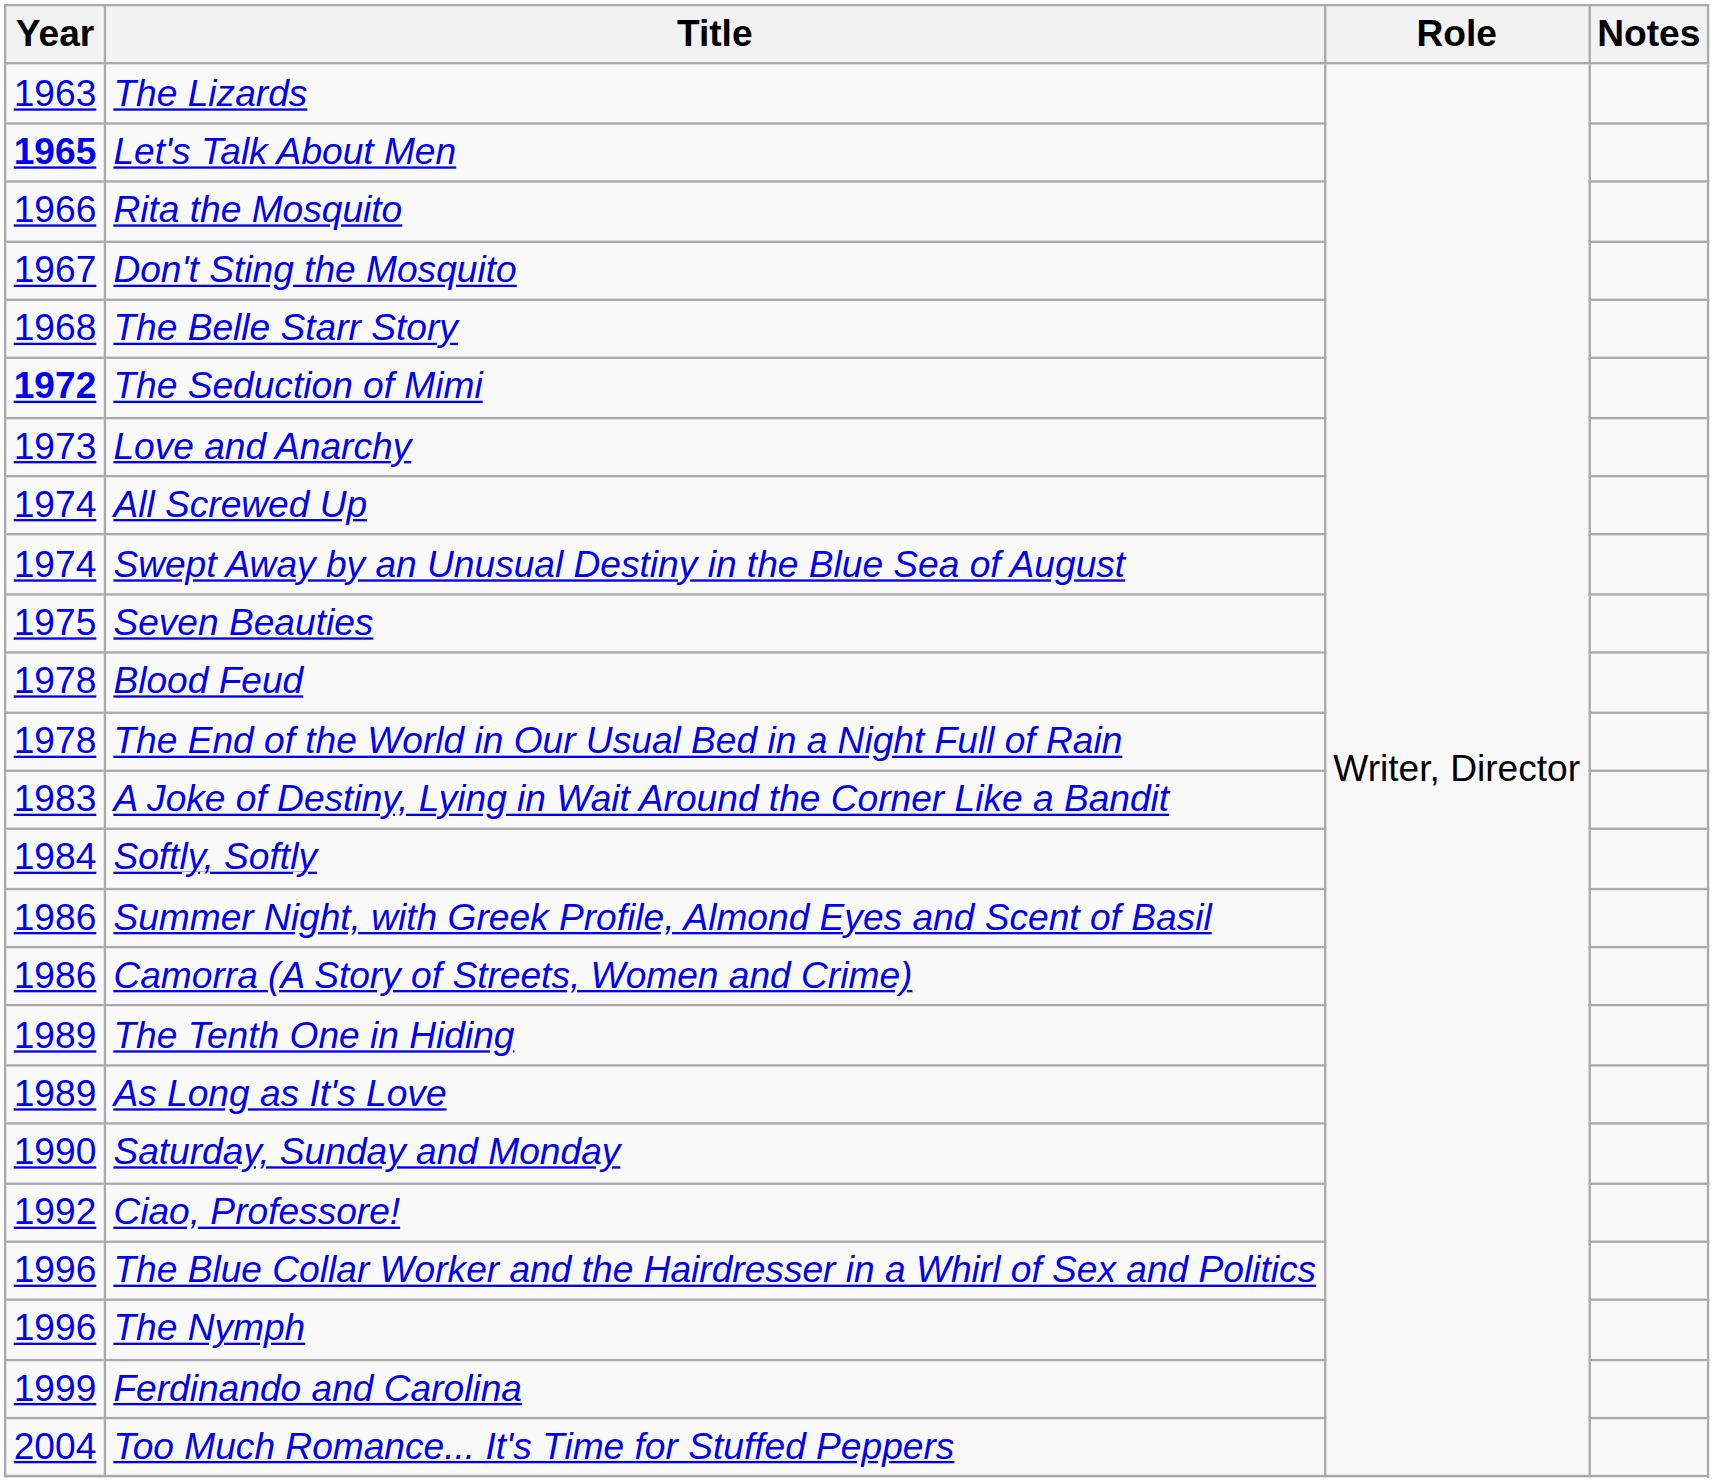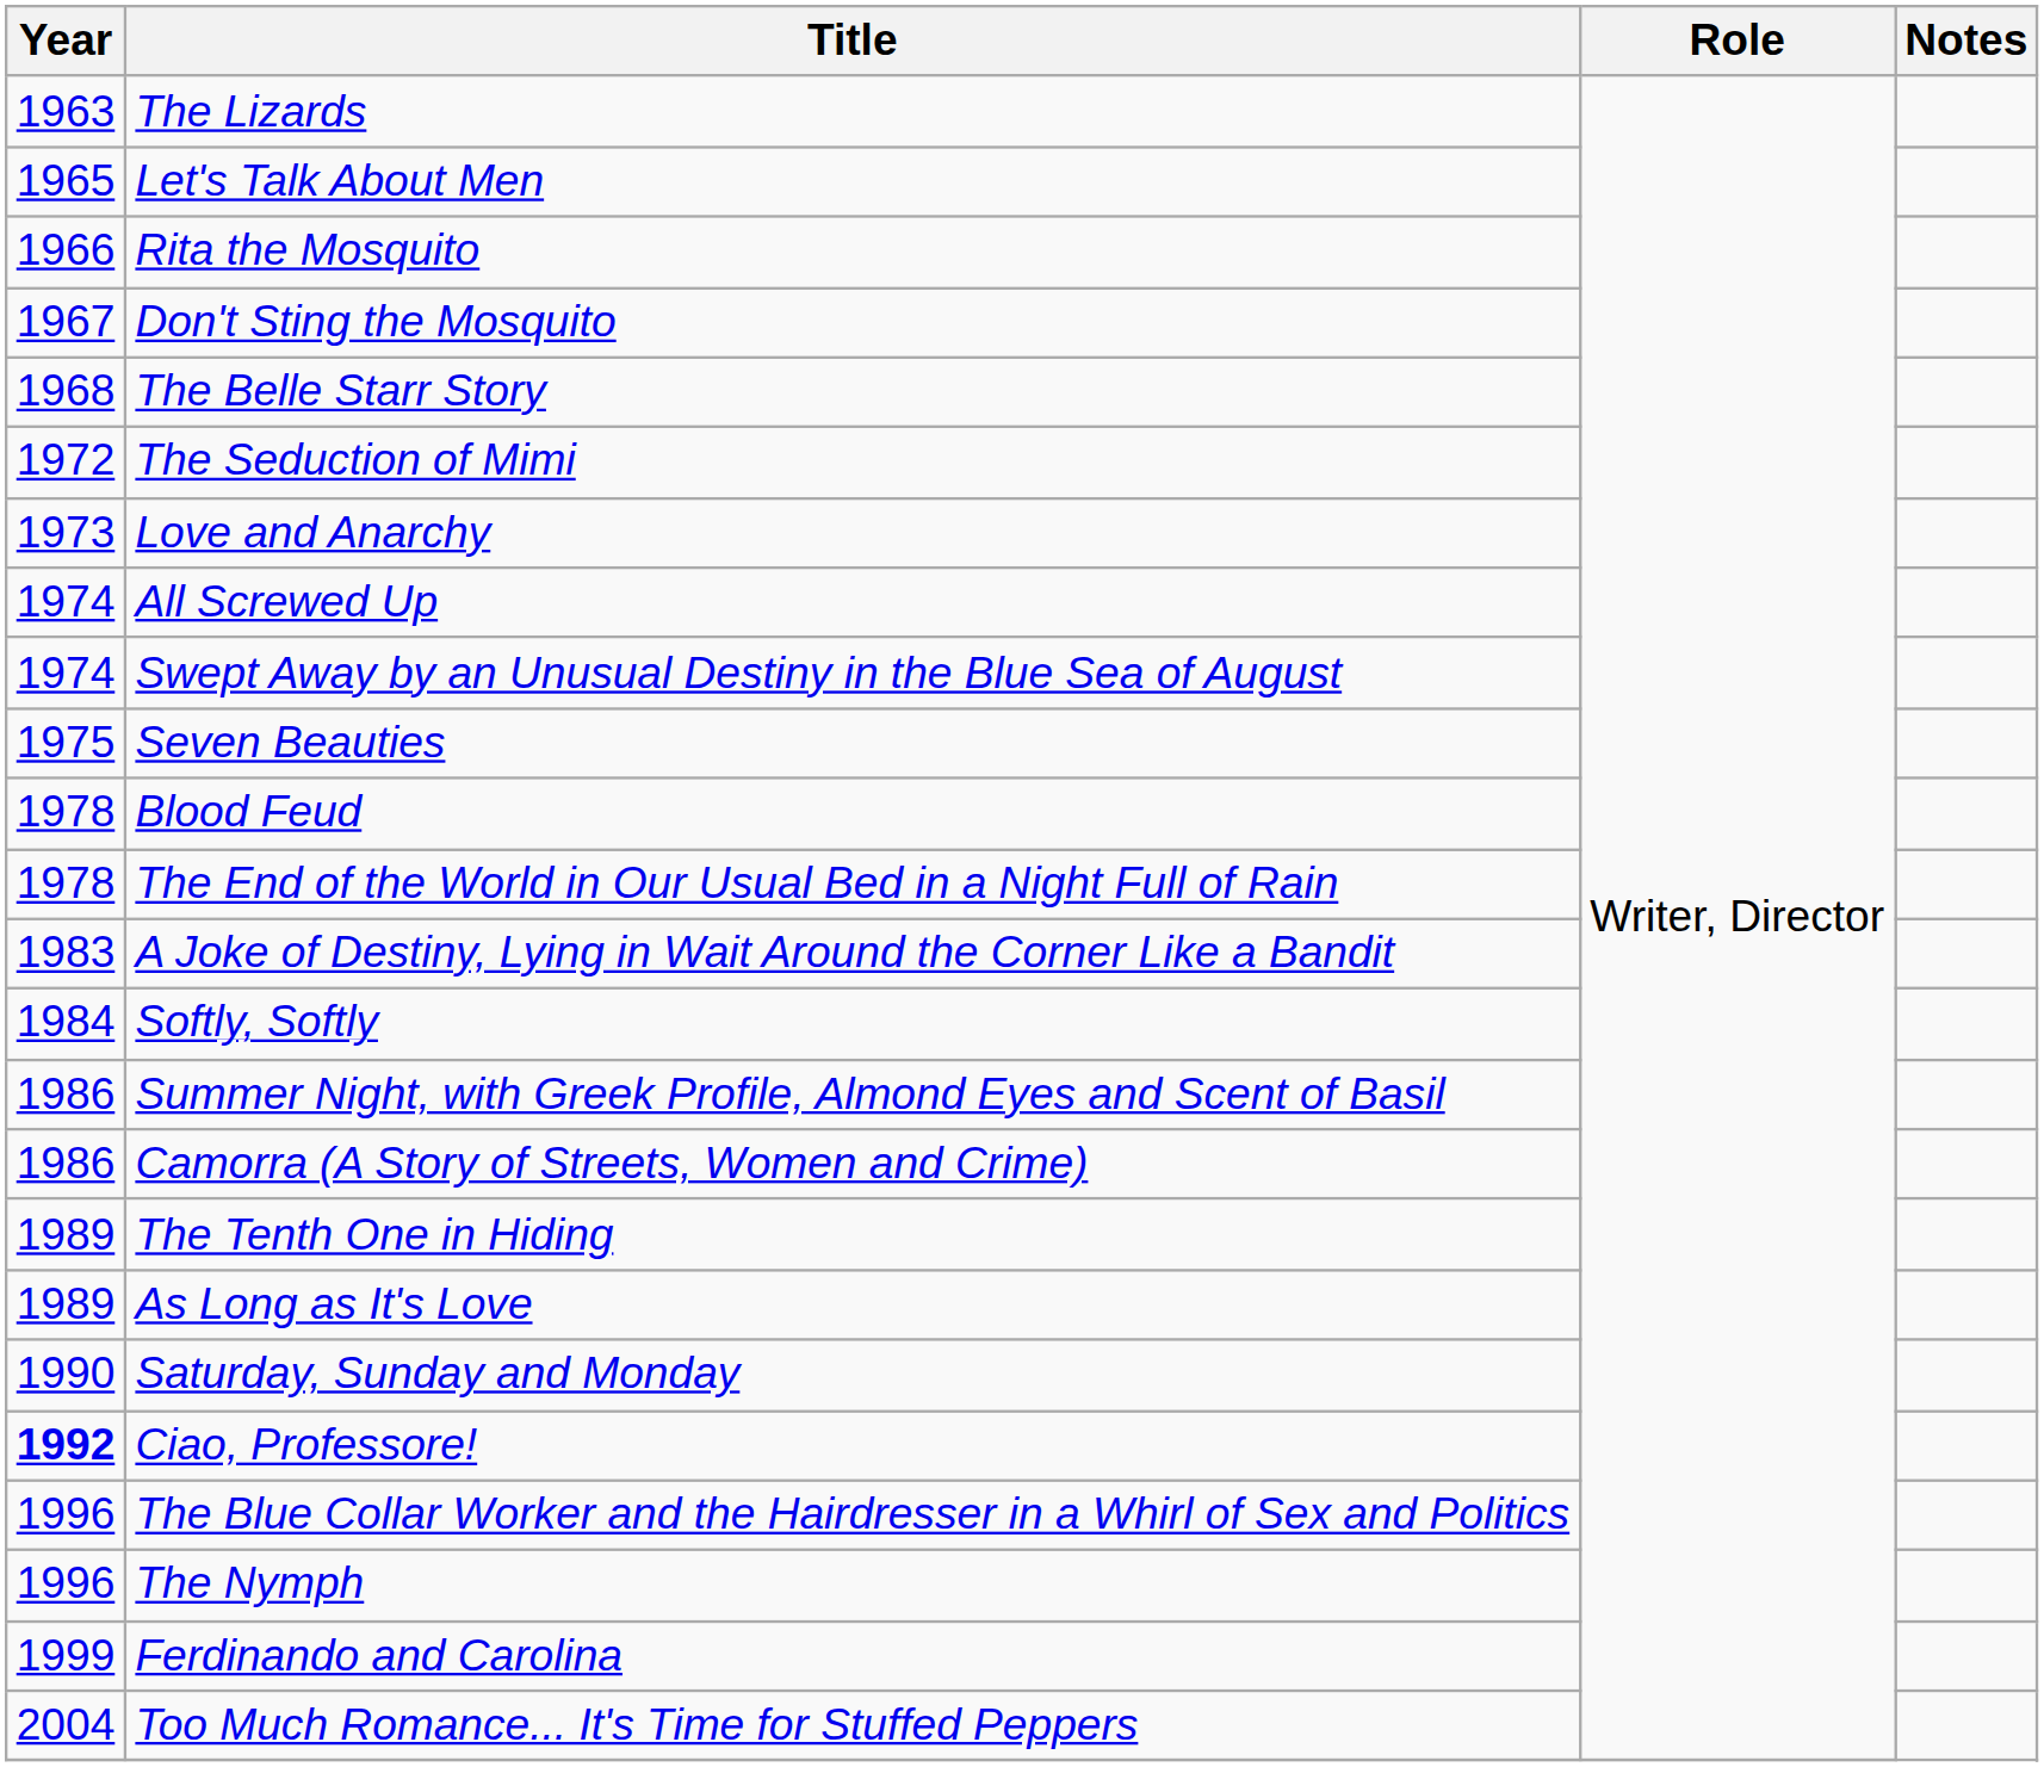Let's Talk About Men | Year: bold -> normal
The Seduction of Mimi | Year: bold -> normal
Ciao, Professore! | Year: normal -> bold
